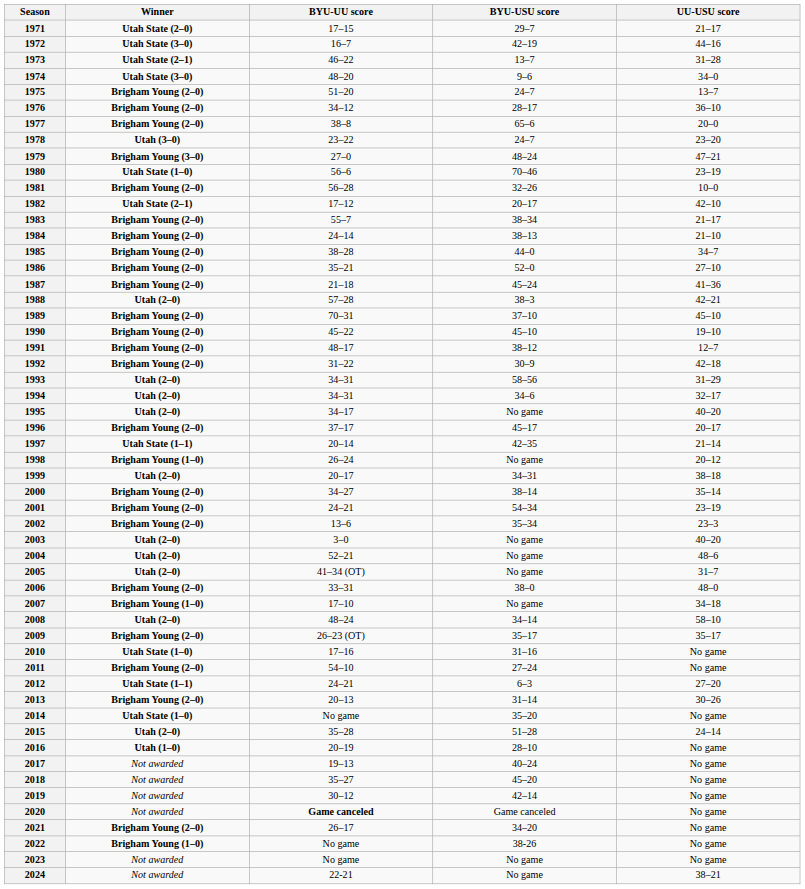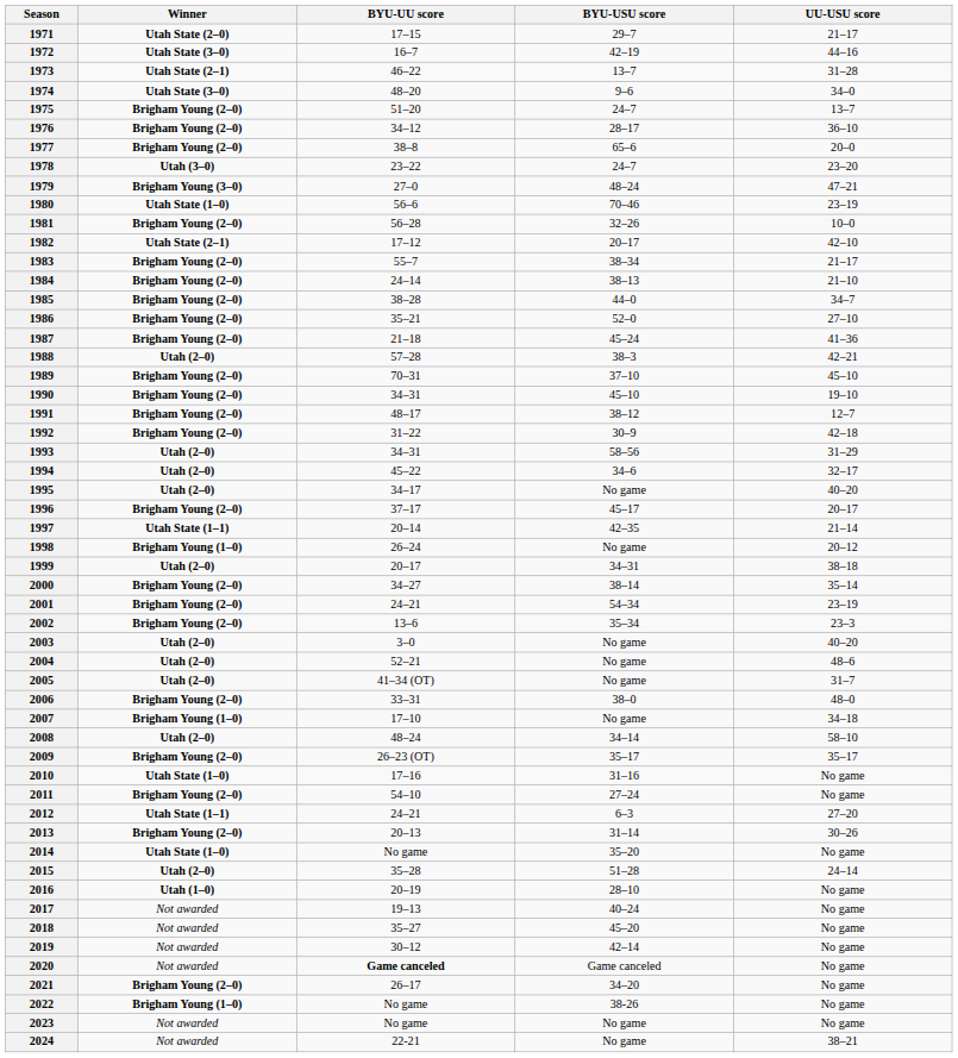1990 | BYU-UU score: 45–22 -> 34–31
1994 | BYU-UU score: 34–31 -> 45–22
